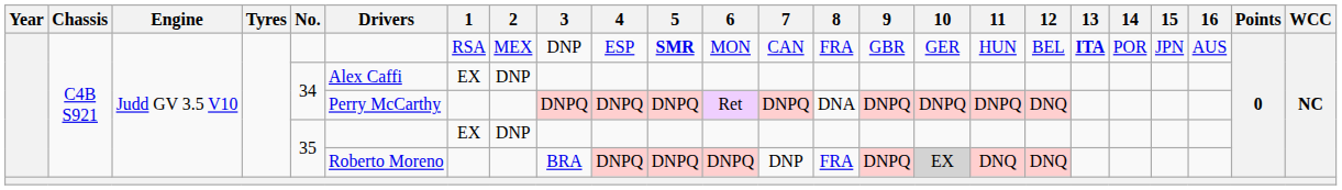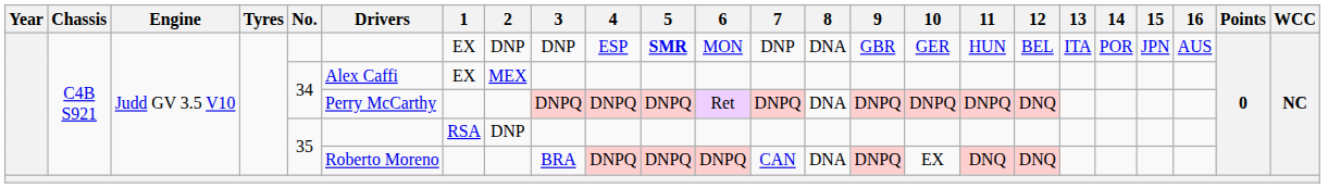row 2 | 1: RSA -> EX
row 2 | 2: MEX -> DNP
row 2 | 7: CAN -> DNP
row 2 | 8: FRA -> DNA
row 2 | 13: bold -> normal
row 3 | 2: DNP -> MEX
row 5 | 1: EX -> RSA
row 6 | 7: DNP -> CAN
row 6 | 8: FRA -> DNA
row 6 | 10: lightgrey background -> no background
